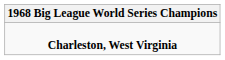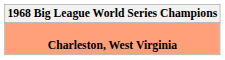row 2 | column 1: no background -> lightsalmon background
